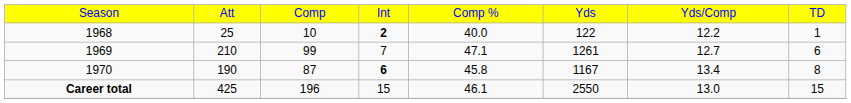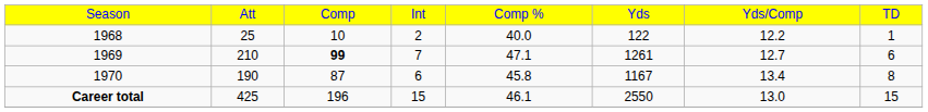1968 | column 4: bold -> normal
1969 | column 3: normal -> bold
1970 | column 4: bold -> normal
